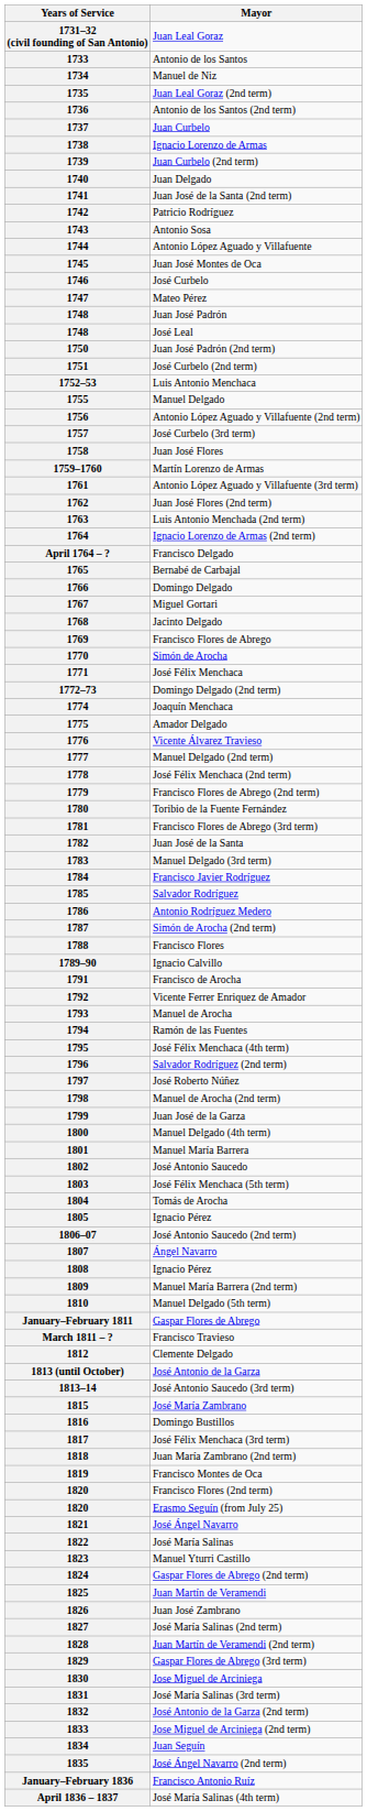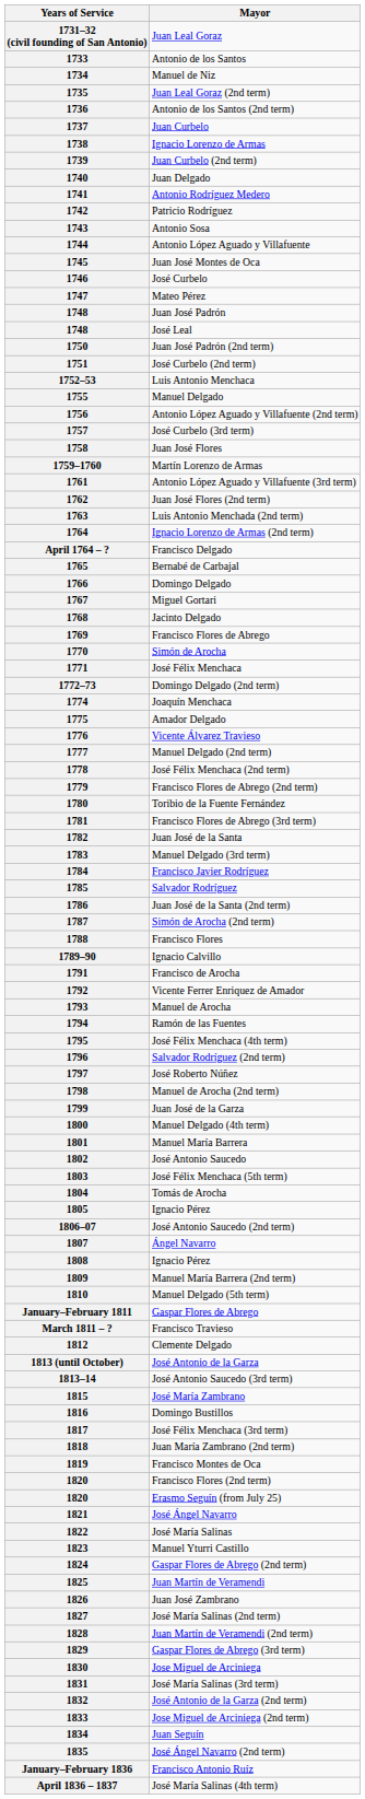row 11 | Mayor: Juan José de la Santa (2nd term) -> Antonio Rodríguez Medero
row 53 | Mayor: Antonio Rodríguez Medero -> Juan José de la Santa (2nd term)
